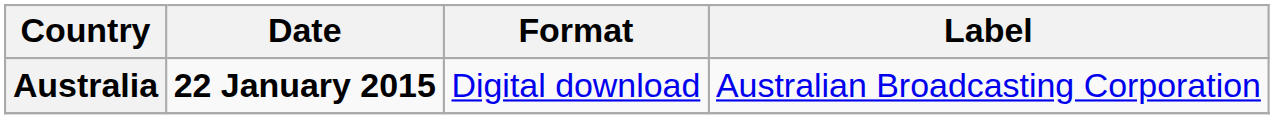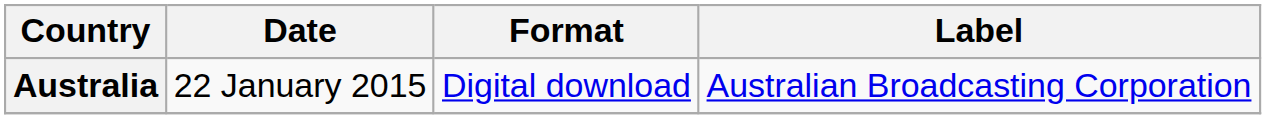Australia | Date: bold -> normal
